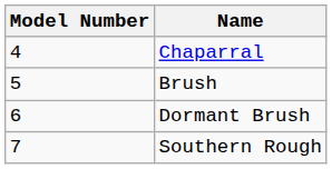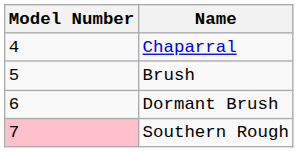Southern Rough | Model Number: no background -> pink background
